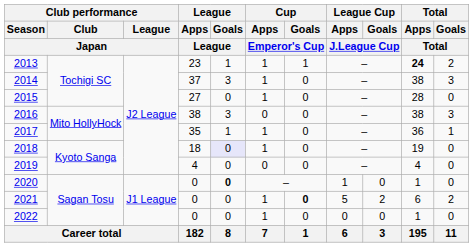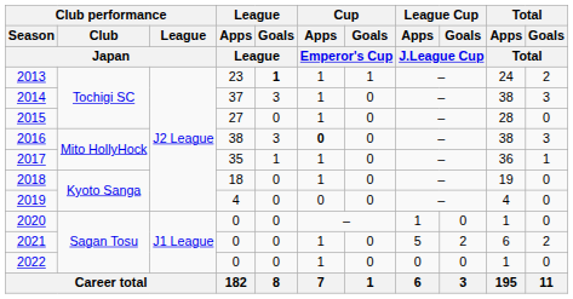2013 | League / Goals / League: normal -> bold
2013 | Total / Apps / Total: bold -> normal
2016 | Cup / Apps / Emperor's Cup: normal -> bold
2018 | League / Goals / League: lavender background -> no background
2020 | League / Goals / League: bold -> normal
2021 | Cup / Goals / Emperor's Cup: bold -> normal
